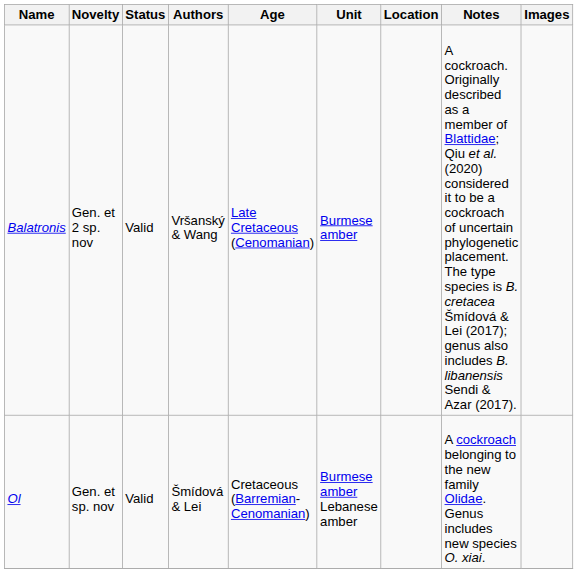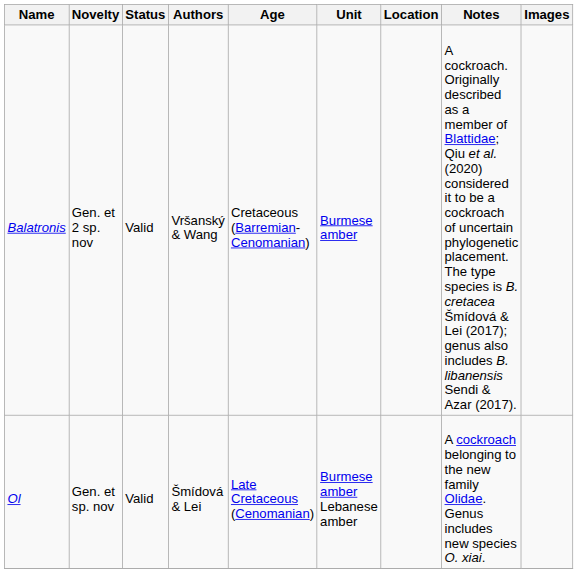Balatronis | Age: Late Cretaceous (Cenomanian) -> Cretaceous (Barremian-Cenomanian)
Ol | Age: Cretaceous (Barremian-Cenomanian) -> Late Cretaceous (Cenomanian)
